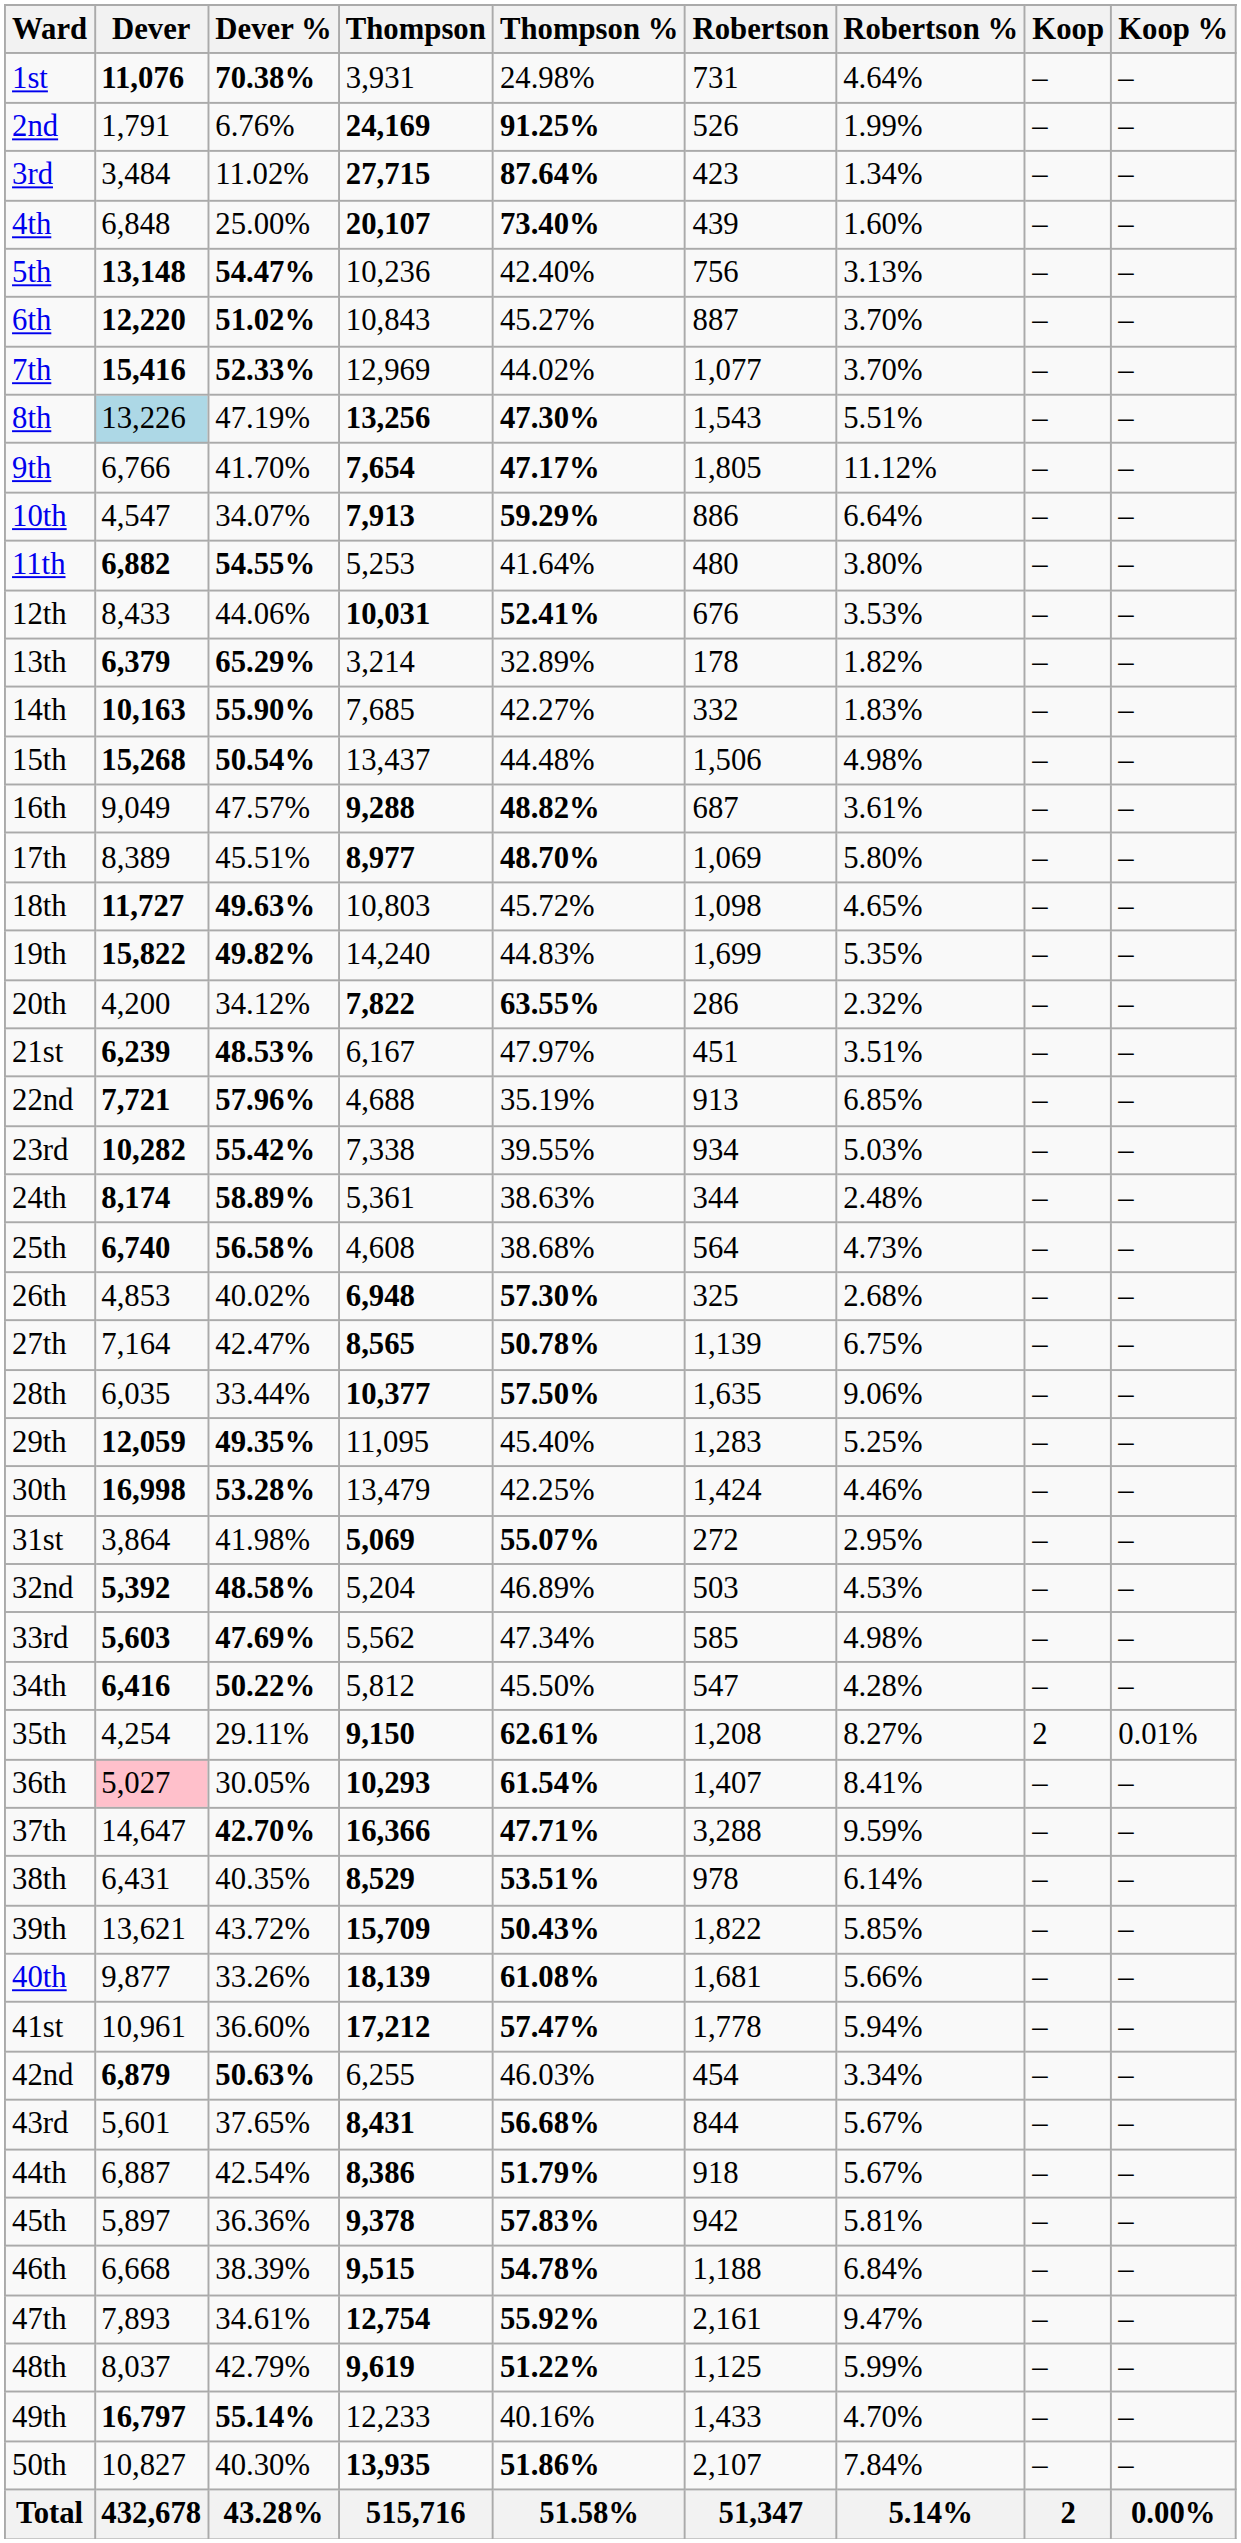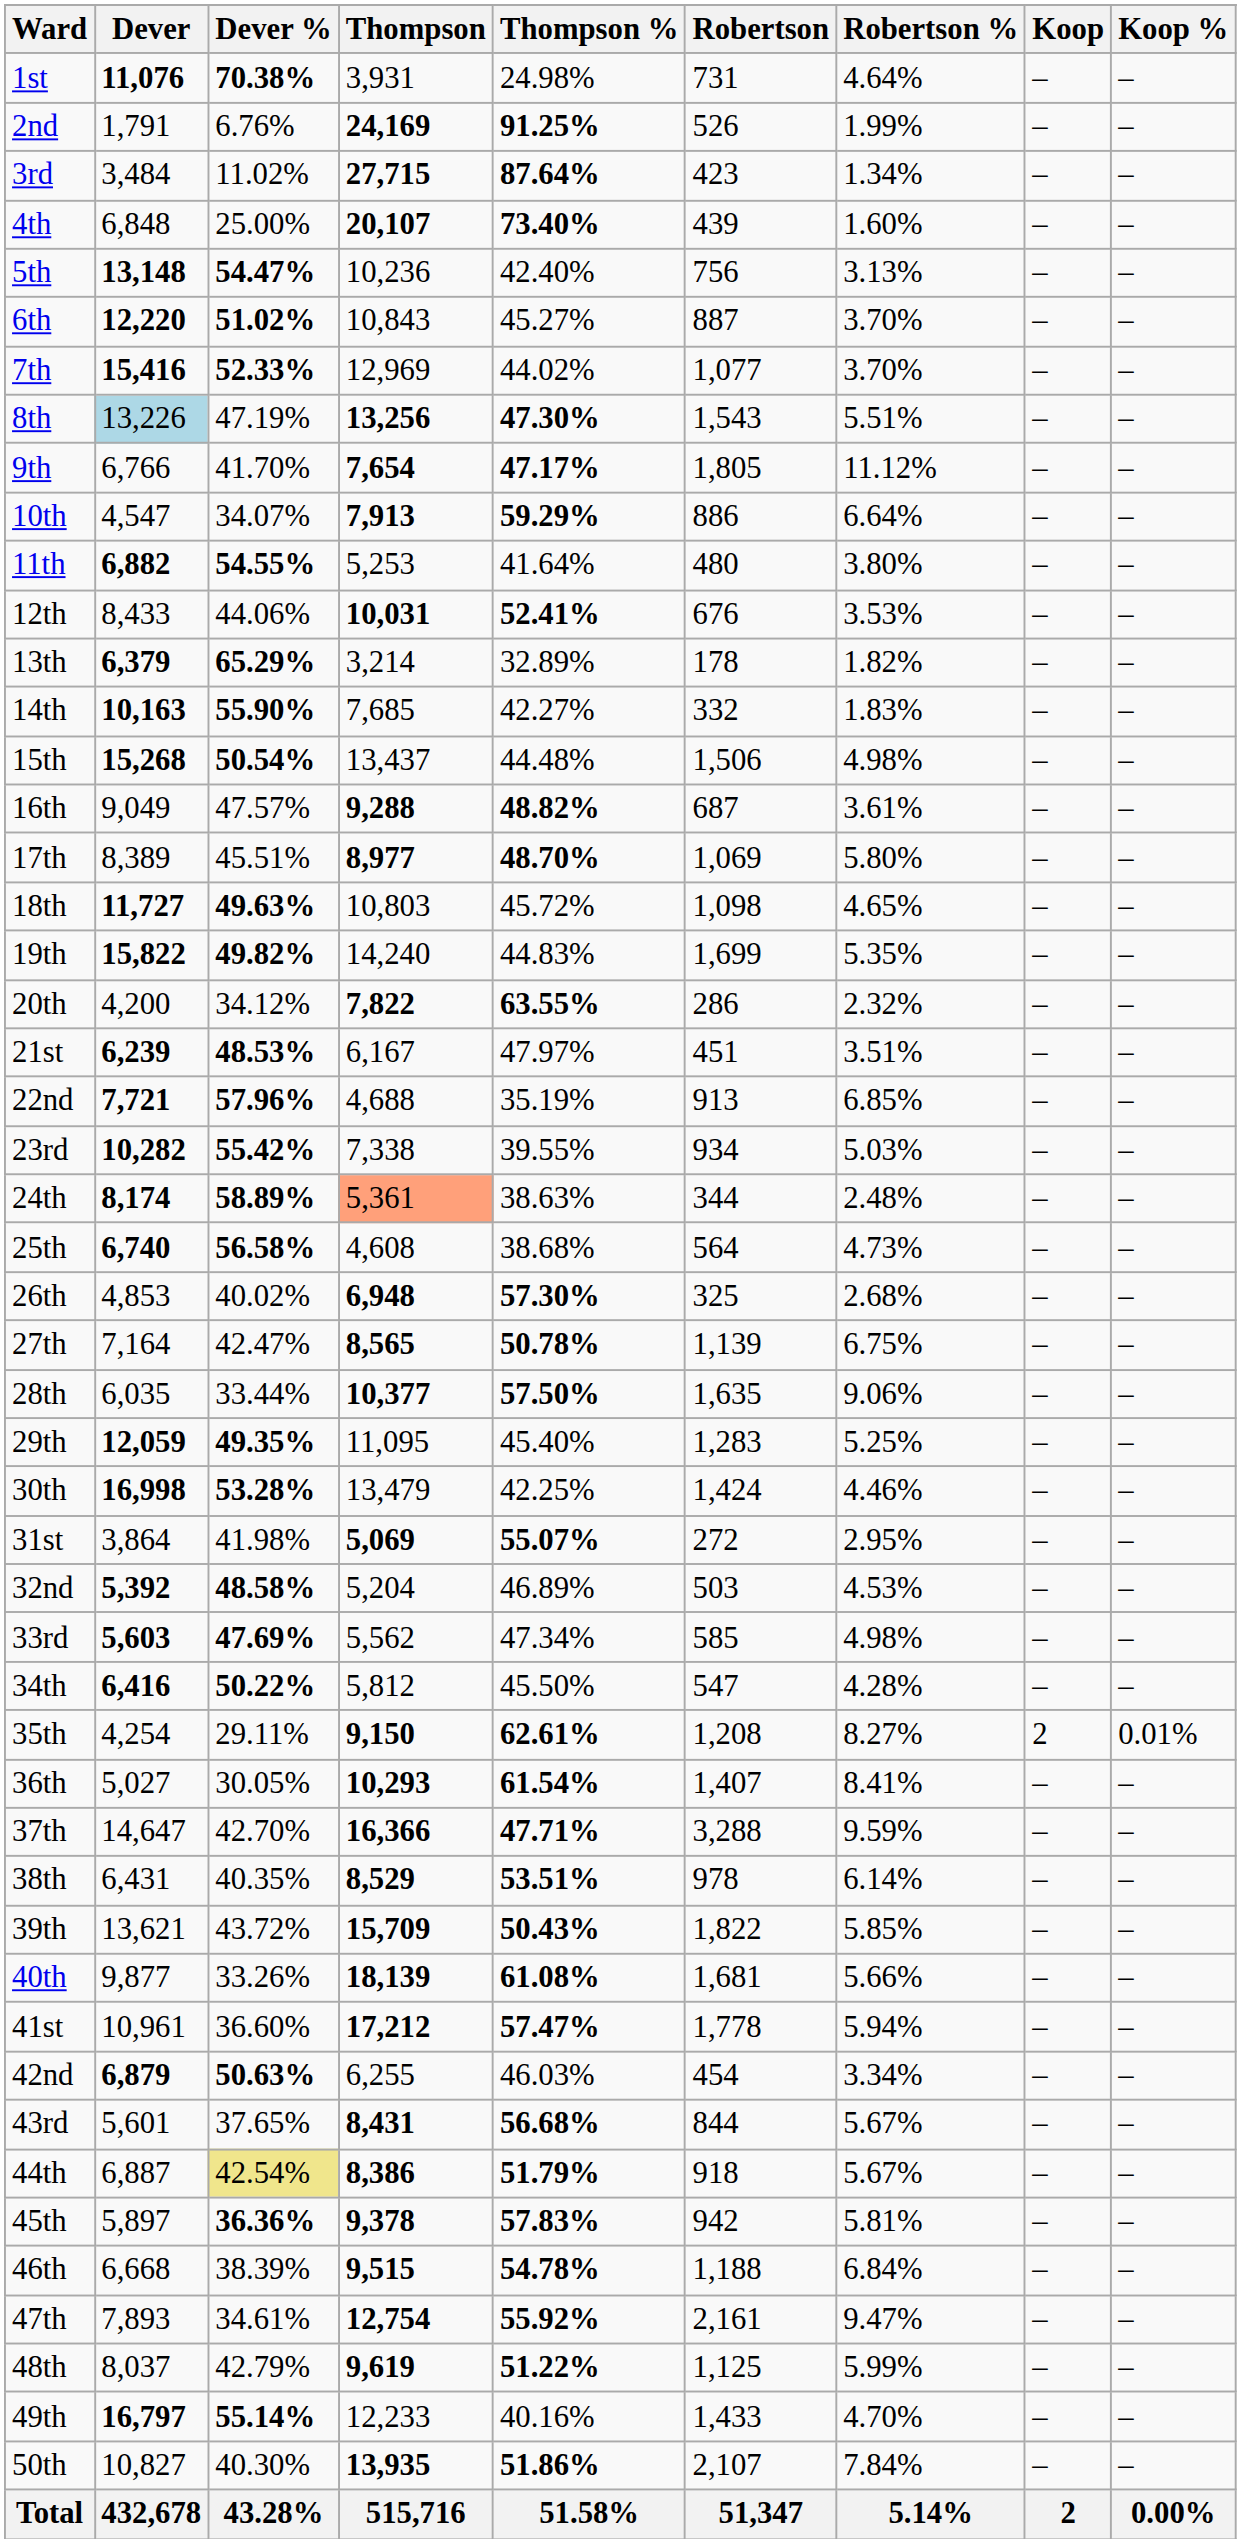24th | Thompson: no background -> lightsalmon background
36th | Dever: pink background -> no background
37th | Dever %: bold -> normal
44th | Dever %: no background -> khaki background
45th | Dever %: normal -> bold
